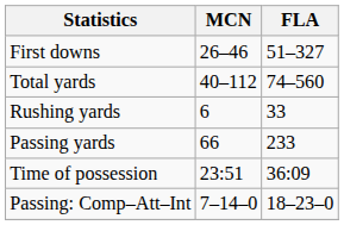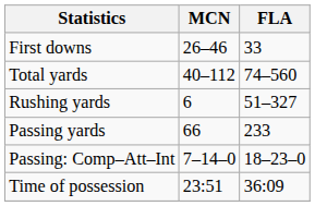First downs | FLA: 51–327 -> 33
Rushing yards | FLA: 33 -> 51–327
rows swapped: Passing: Comp–Att–Int <-> Time of possession
